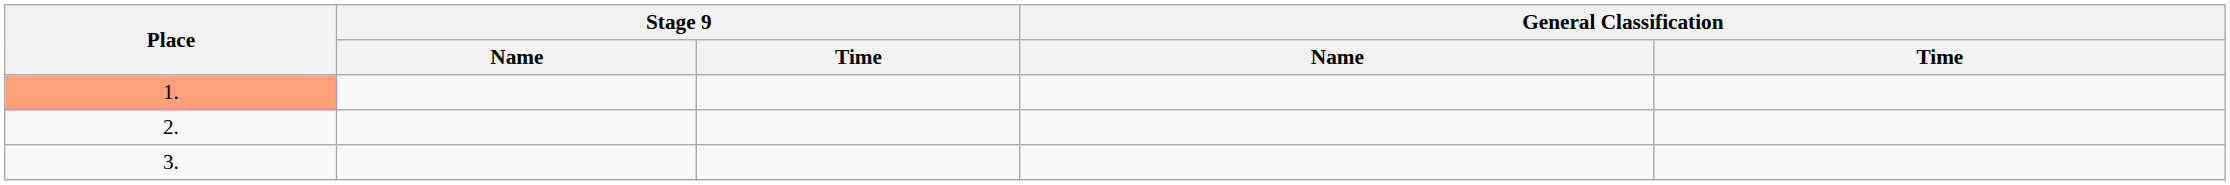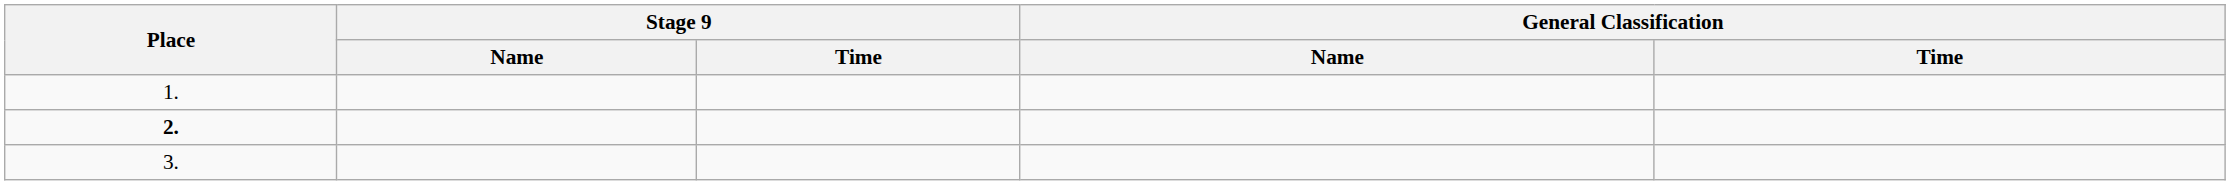1. | Place: lightsalmon background -> no background
2. | Place: normal -> bold
